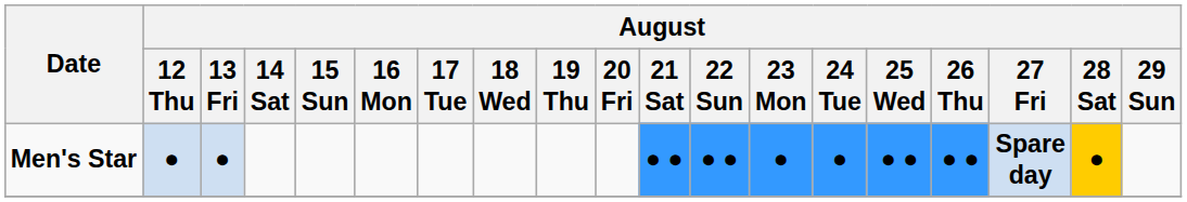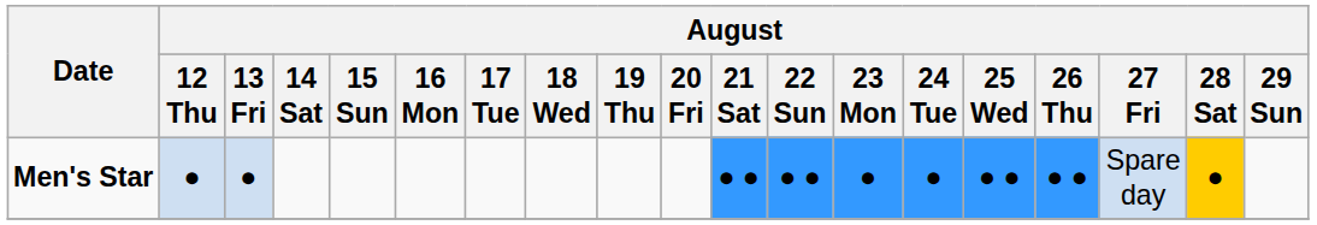Men's Star | August / 27 Fri: bold -> normal
